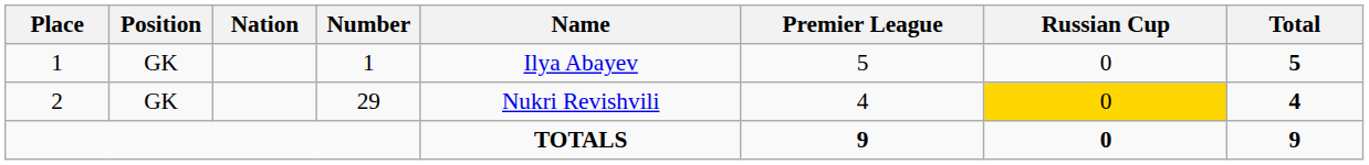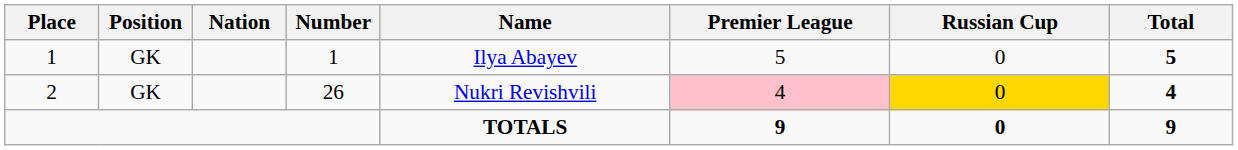2 | Number: 29 -> 26
2 | Premier League: no background -> pink background
